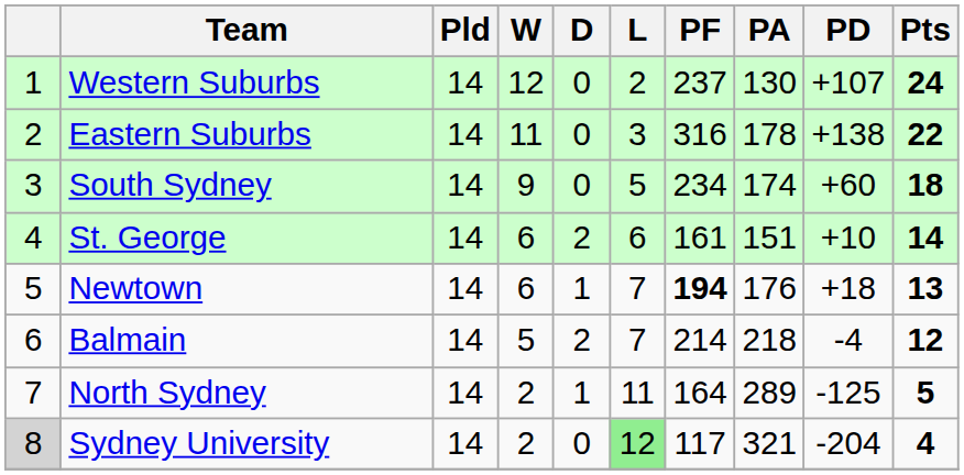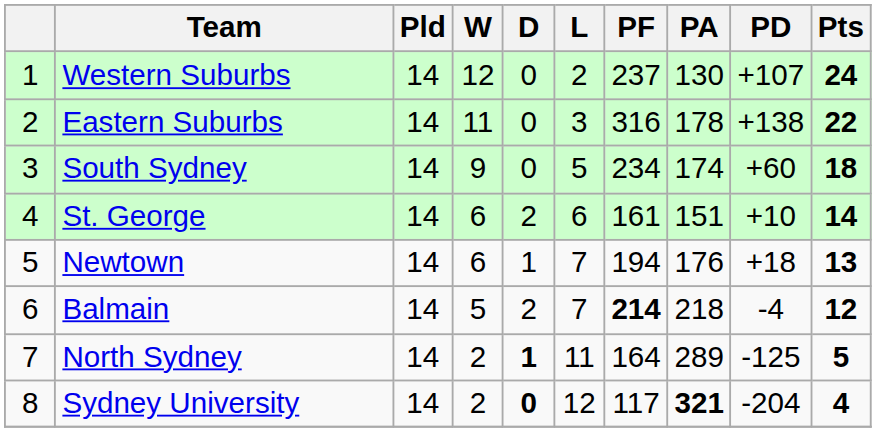Newtown | PF: bold -> normal
Balmain | PF: normal -> bold
North Sydney | D: normal -> bold
Sydney University | column 1: lightgrey background -> no background
Sydney University | D: normal -> bold
Sydney University | L: lightgreen background -> no background
Sydney University | PA: normal -> bold
